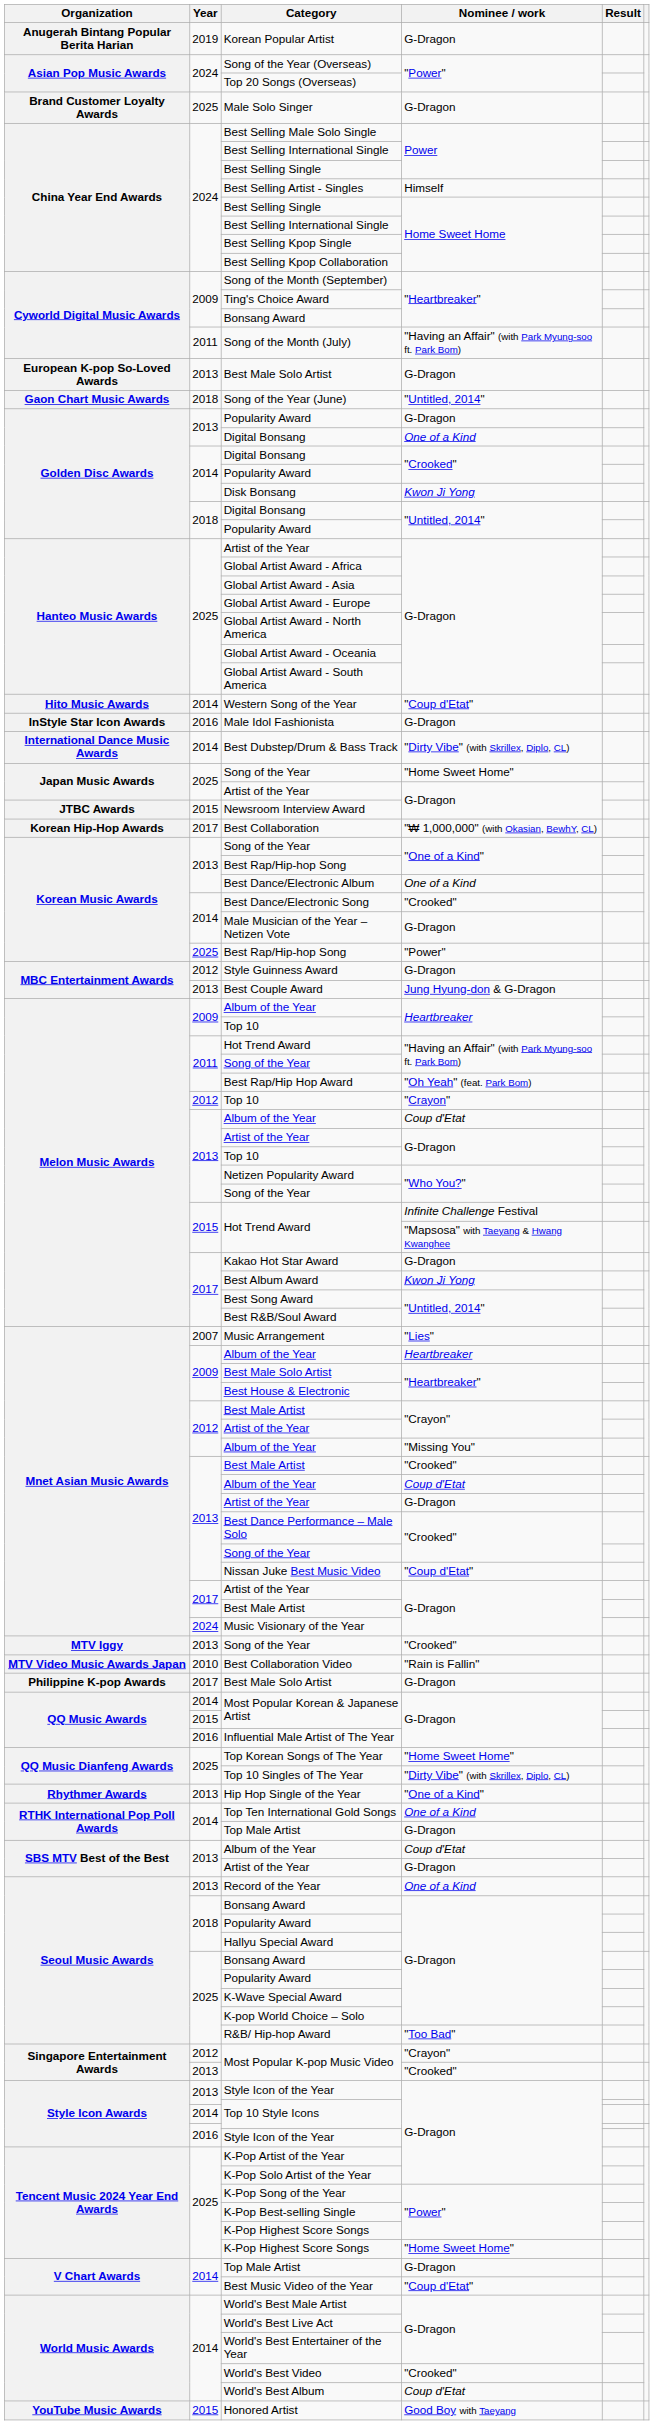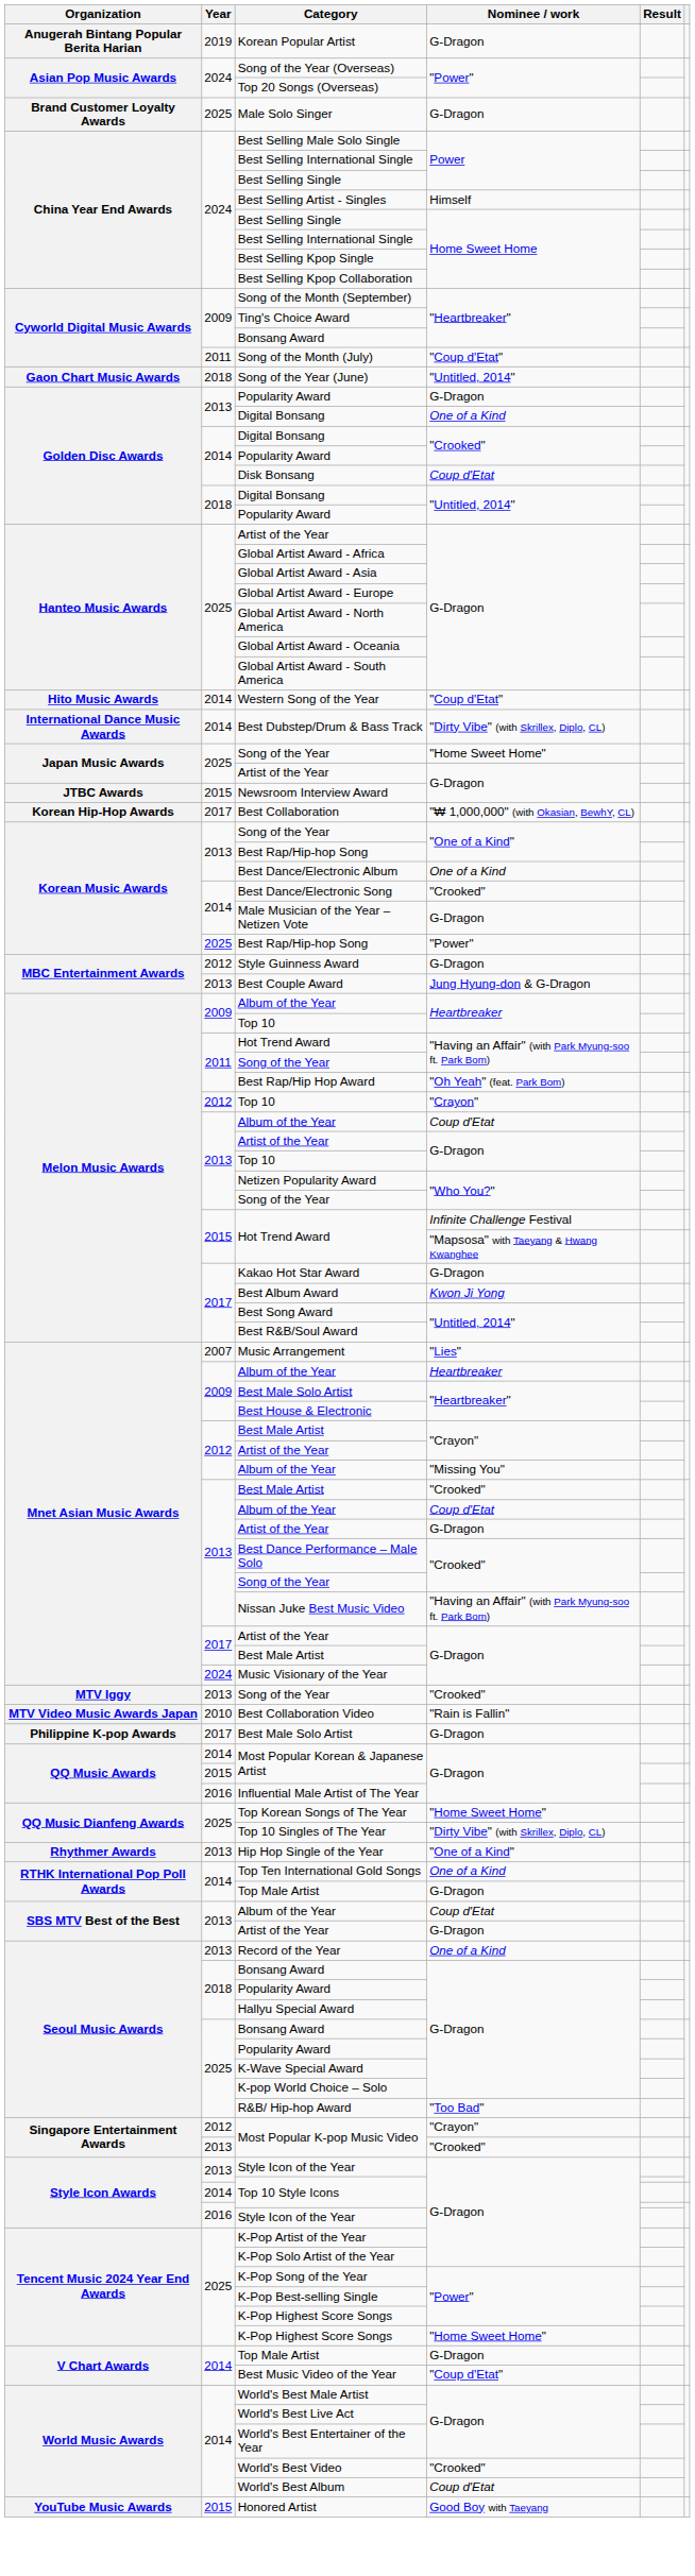Song of the Month (July) | Nominee / work: "Having an Affair" (with Park Myung-soo ft. Park Bom) -> "Coup d'Etat"
- row: European K-pop So-Loved Awards | 2013 | Best Male Solo Artist | G-Dragon
Disk Bonsang | Nominee / work: Kwon Ji Yong -> Coup d'Etat
- row: InStyle Star Icon Awards | 2016 | Male Idol Fashionista | G-Dragon
Nissan Juke Best Music Video | Nominee / work: "Coup d'Etat" -> "Having an Affair" (with Park Myung-soo ft. Park Bom)
